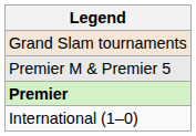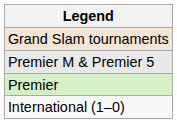row 4 | column 1: bold -> normal
